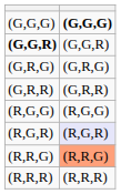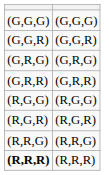row 2 | column 2: bold -> normal
row 3 | column 1: bold -> normal
row 7 | column 2: lavender background -> no background
row 8 | column 2: lightsalmon background -> no background
row 9 | column 1: normal -> bold
